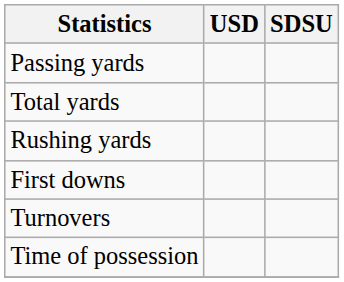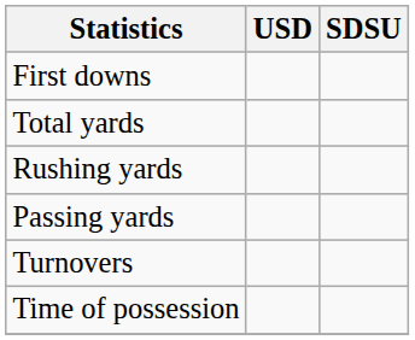rows swapped: First downs <-> Passing yards
